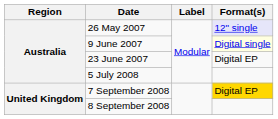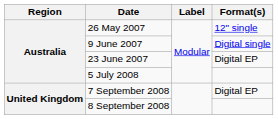26 May 2007 | Format(s): lavender background -> no background
9 June 2007 | Format(s): lightyellow background -> no background
7 September 2008 | Format(s): gold background -> no background
